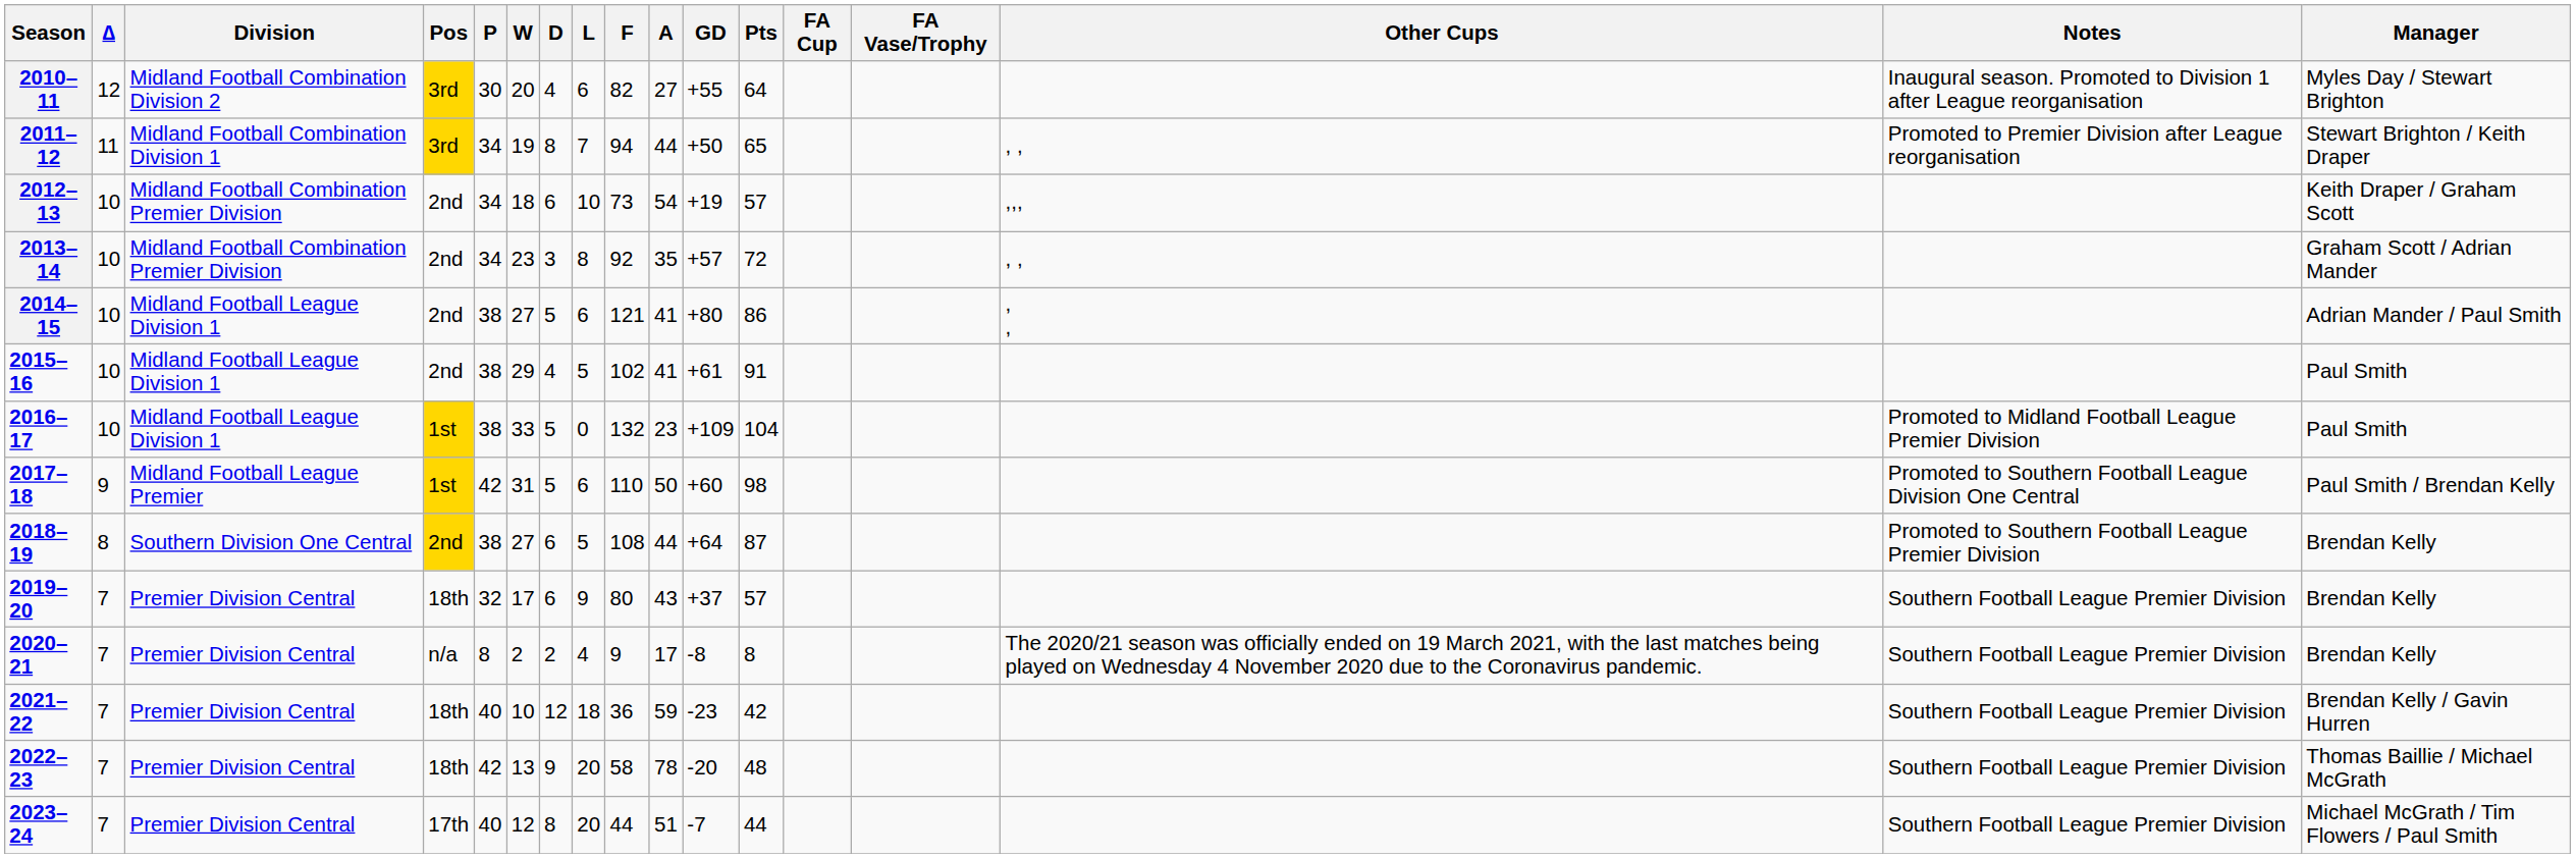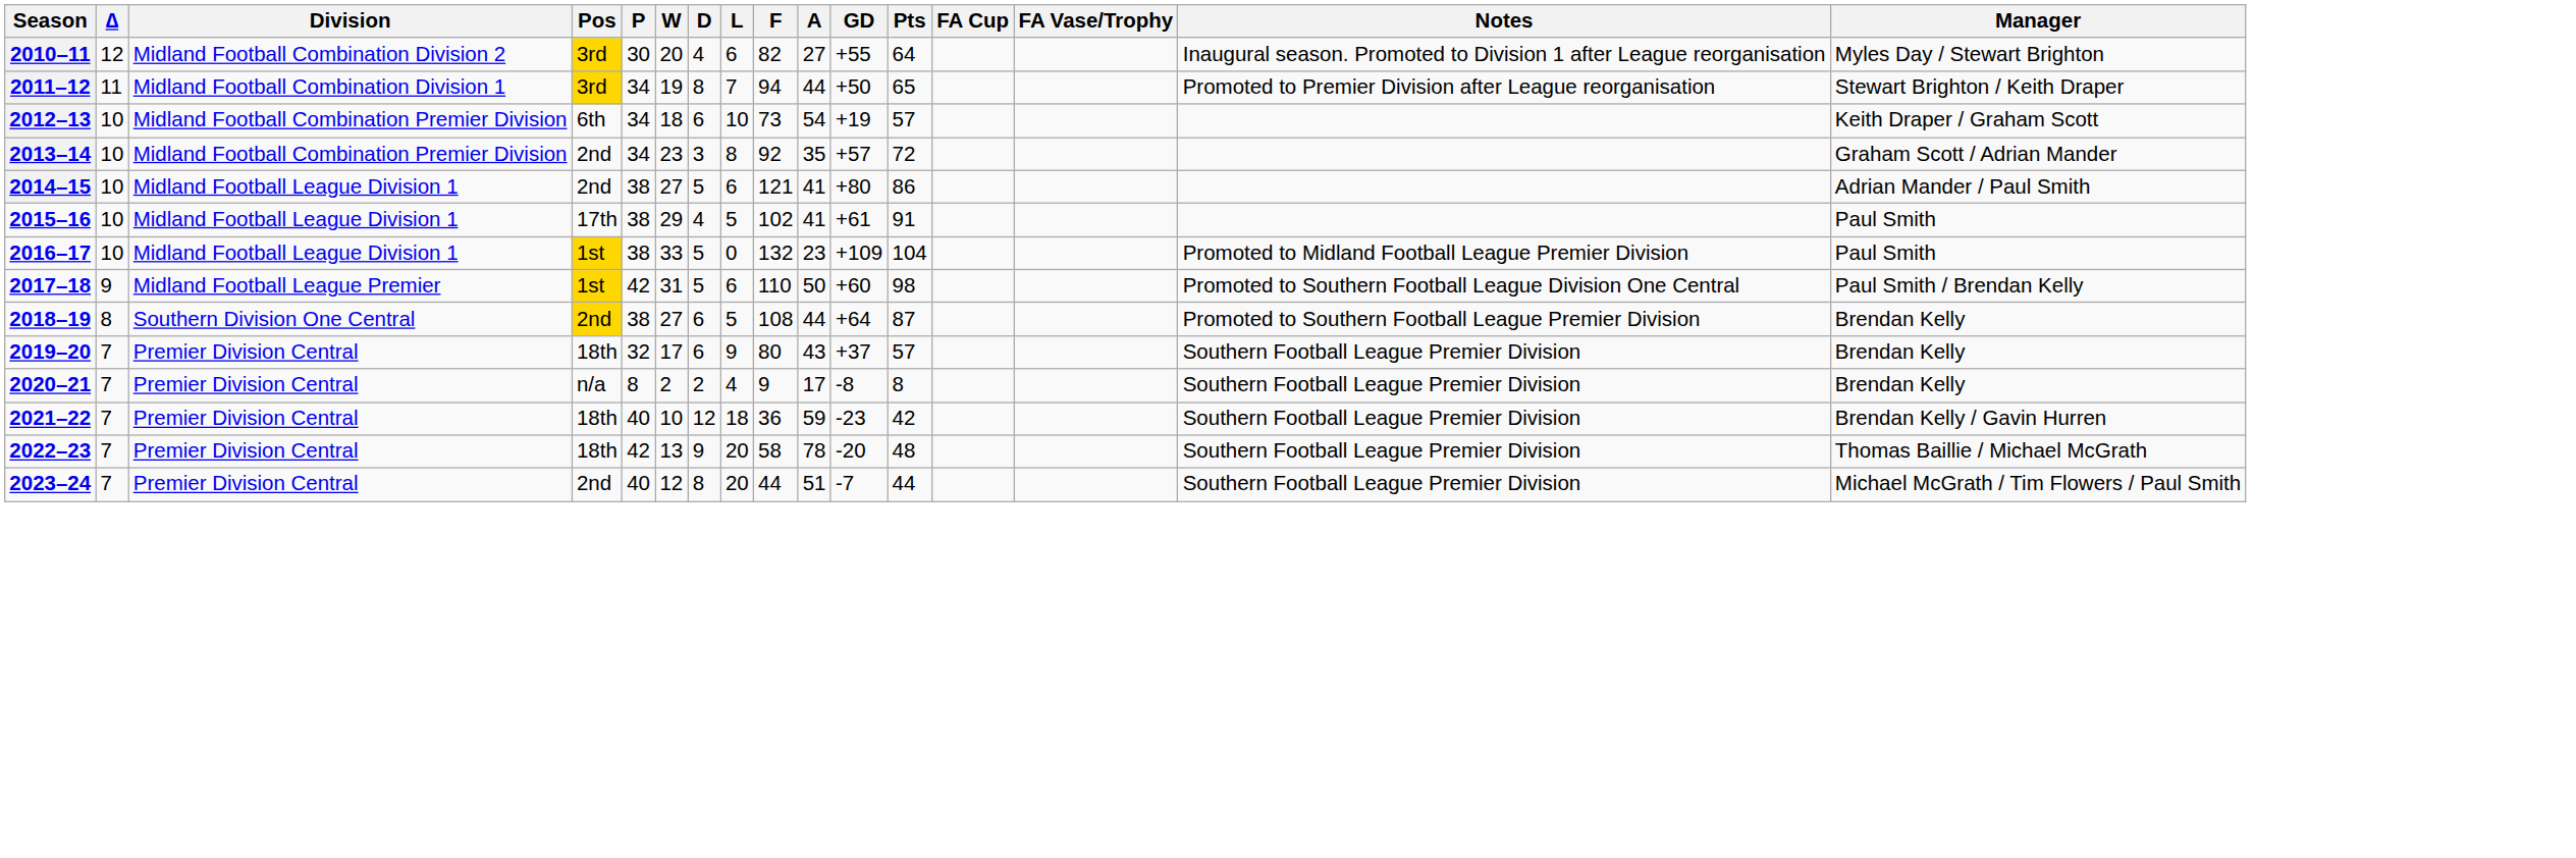- column: Other Cups | , , | ,,, | , , | , , | The 2020/21 season was officially ended on 19 March 2021, with the last matches being played on Wednesday 4 November 2020 due to the Coronavirus pandemic.
2012–13 | Pos: 2nd -> 6th
2015–16 | Pos: 2nd -> 17th
2023–24 | Pos: 17th -> 2nd
